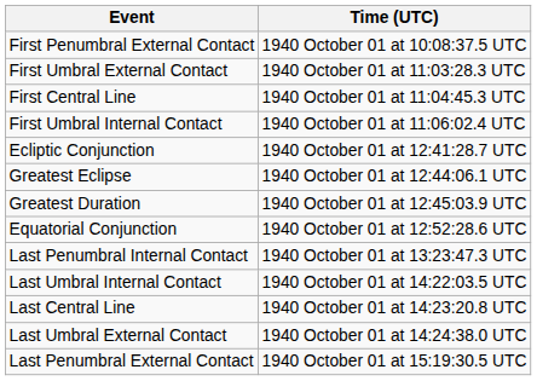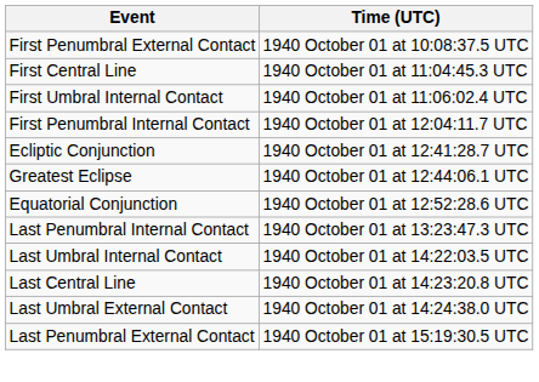- row: First Umbral External Contact | 1940 October 01 at 11:03:28.3 UTC
+ row: First Penumbral Internal Contact | 1940 October 01 at 12:04:11.7 UTC
- row: Greatest Duration | 1940 October 01 at 12:45:03.9 UTC
